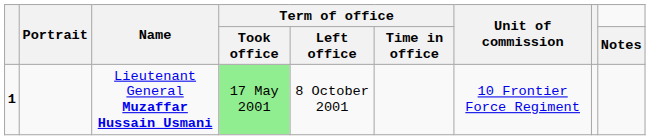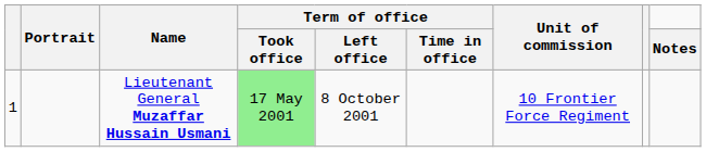Lieutenant General Muzaffar Hussain Usmani | column 1: bold -> normal
